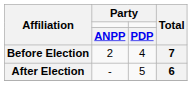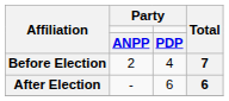After Election | column 3: 5 -> 6
